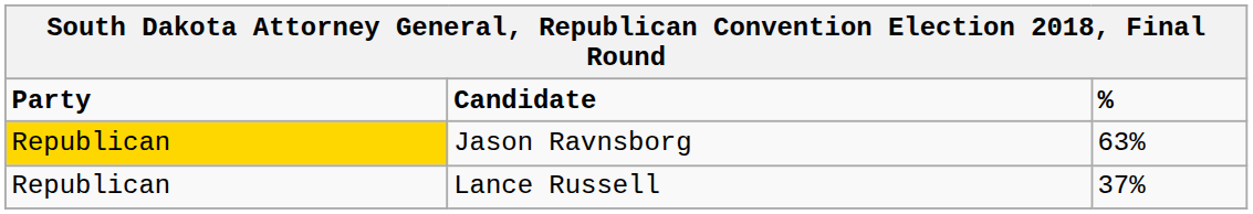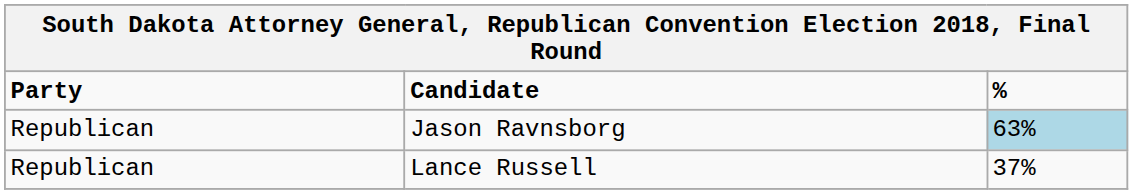Jason Ravnsborg | Party: gold background -> no background
Jason Ravnsborg | %: no background -> lightblue background
